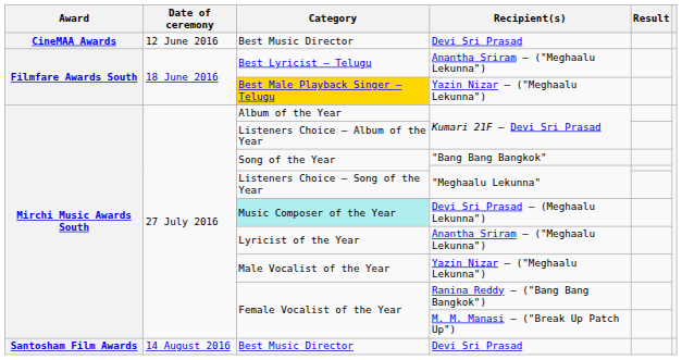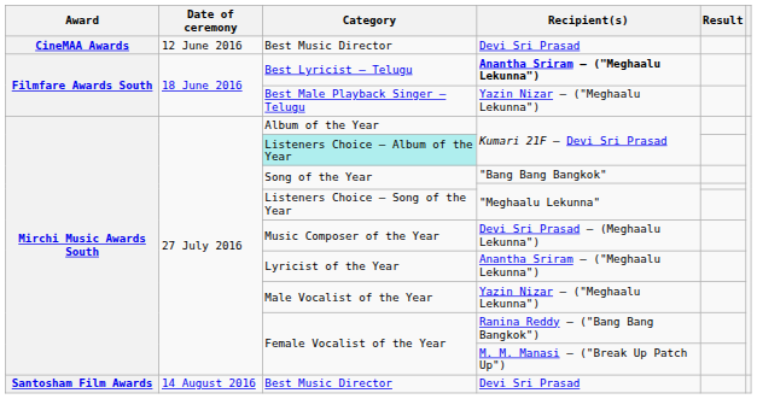Best Lyricist – Telugu | Recipient(s): normal -> bold
Best Male Playback Singer – Telugu | Category: gold background -> no background
Listeners Choice – Album of the Year | Category: no background -> paleturquoise background
Music Composer of the Year | Category: paleturquoise background -> no background
